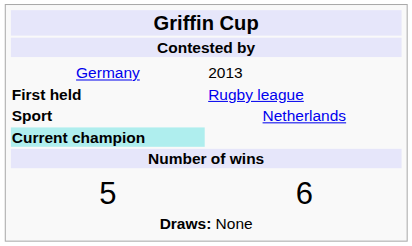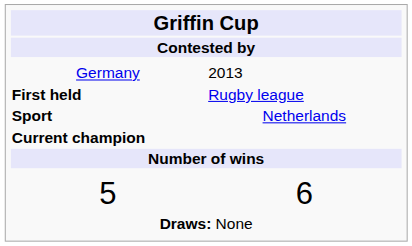row 6 | column 1: paleturquoise background -> no background
